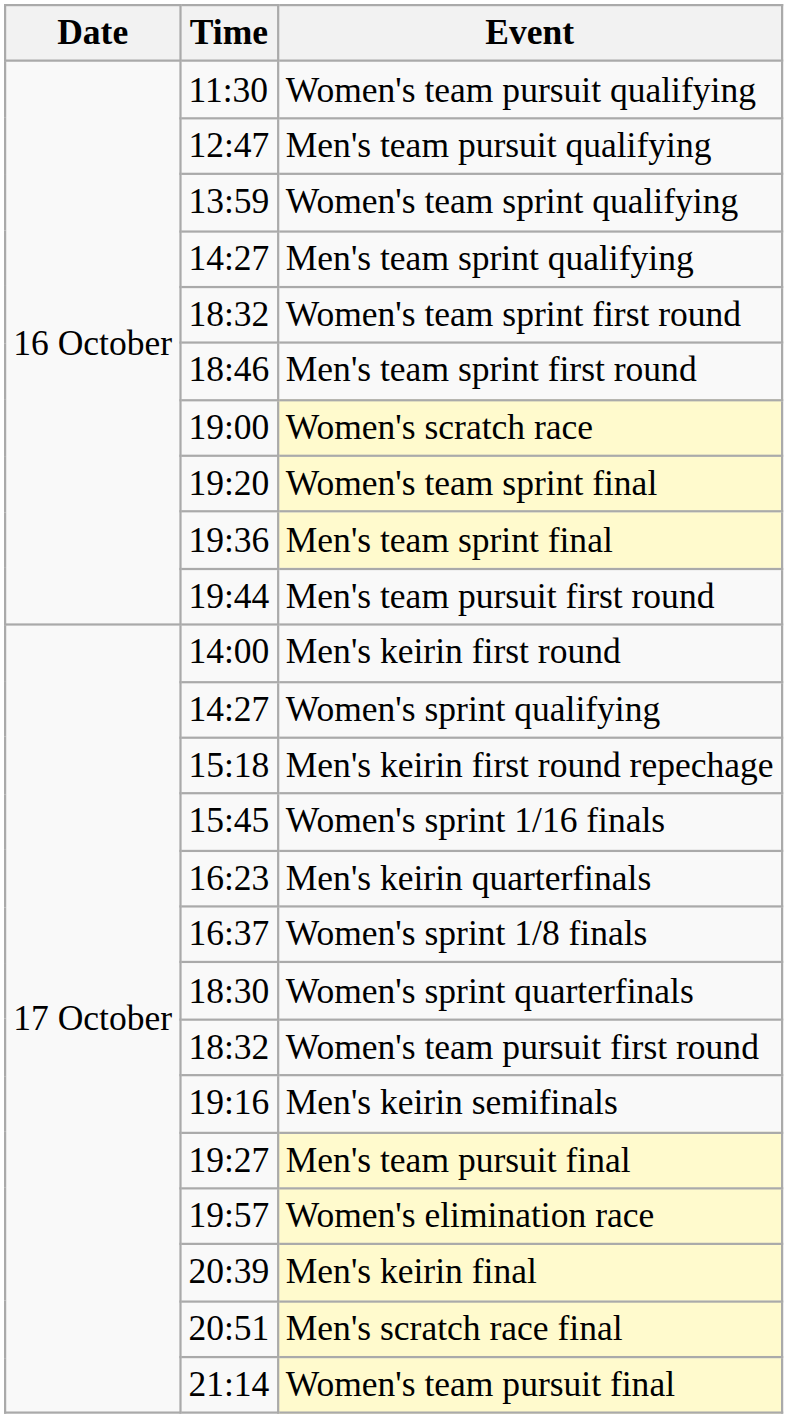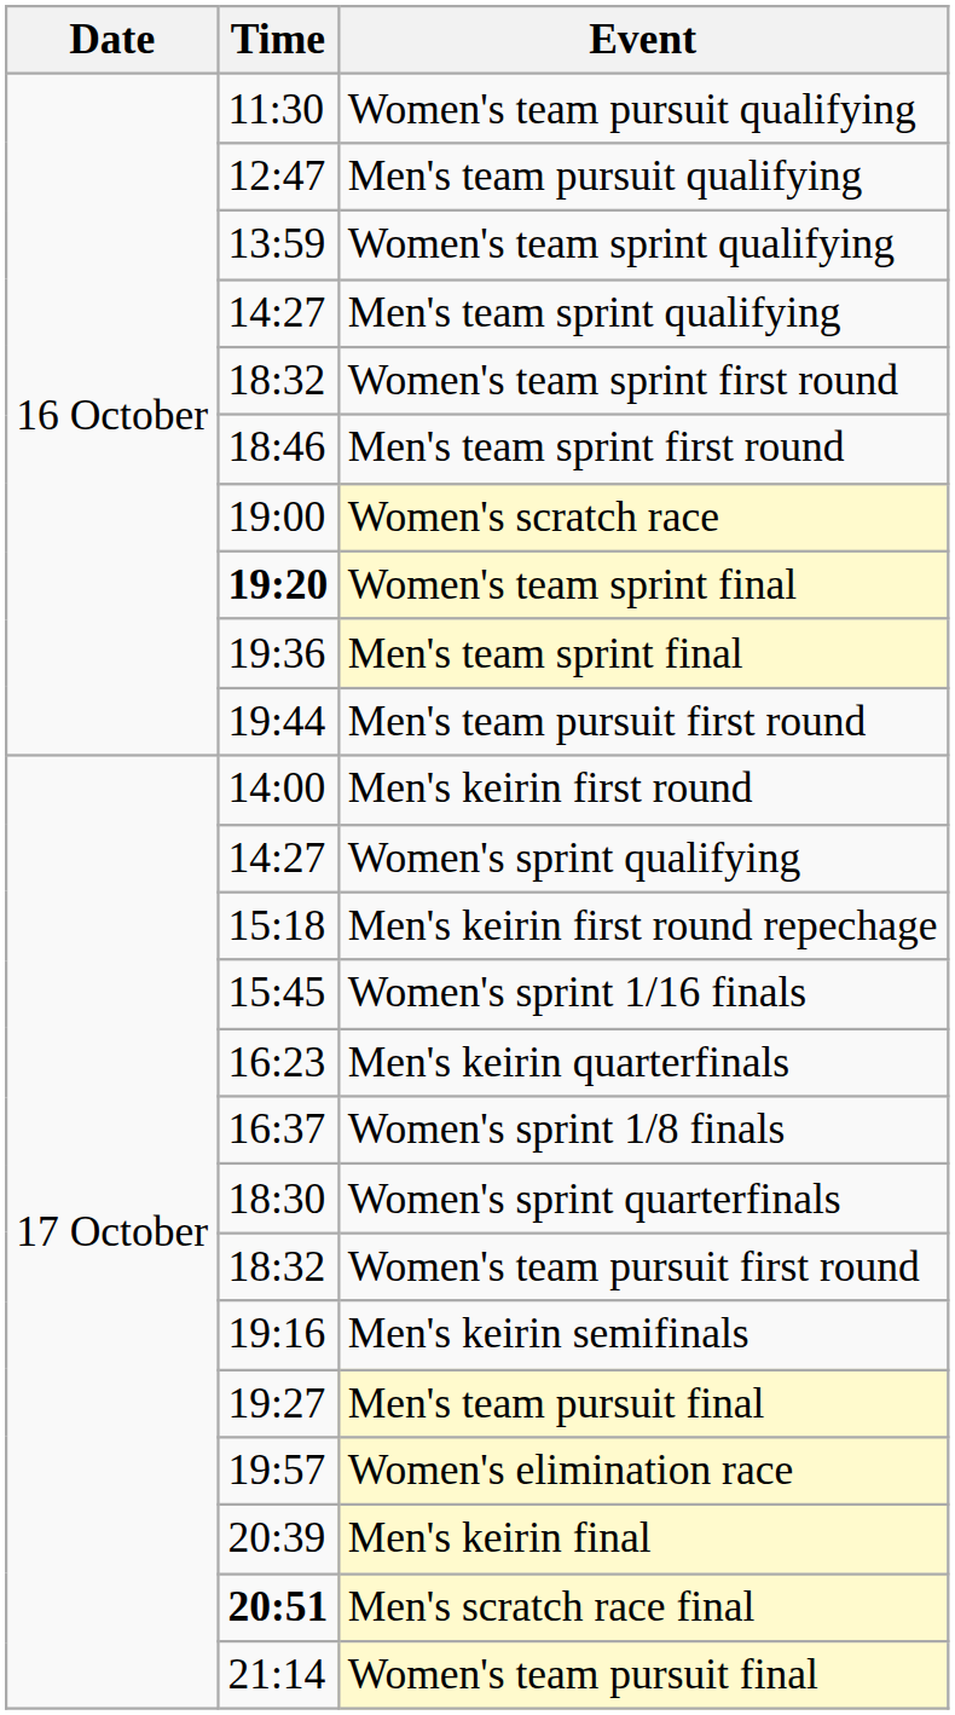Women's team sprint final | Time: normal -> bold
Men's scratch race final | Time: normal -> bold
